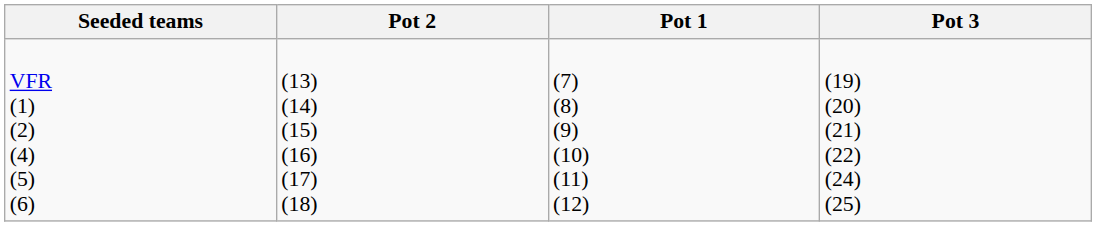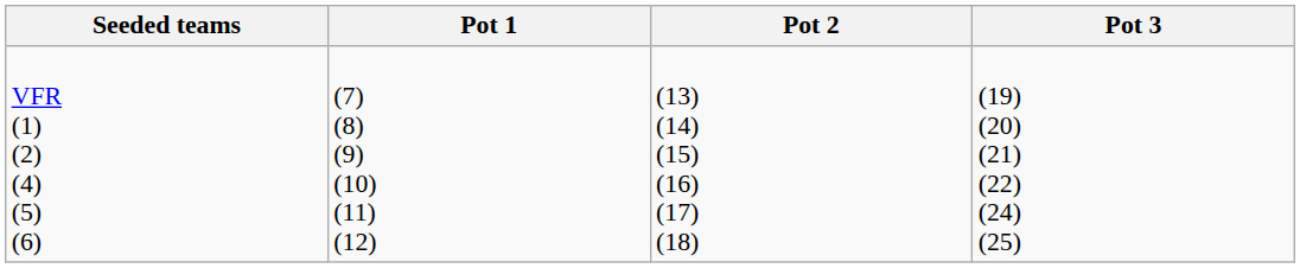columns swapped: Pot 1 <-> Pot 2
